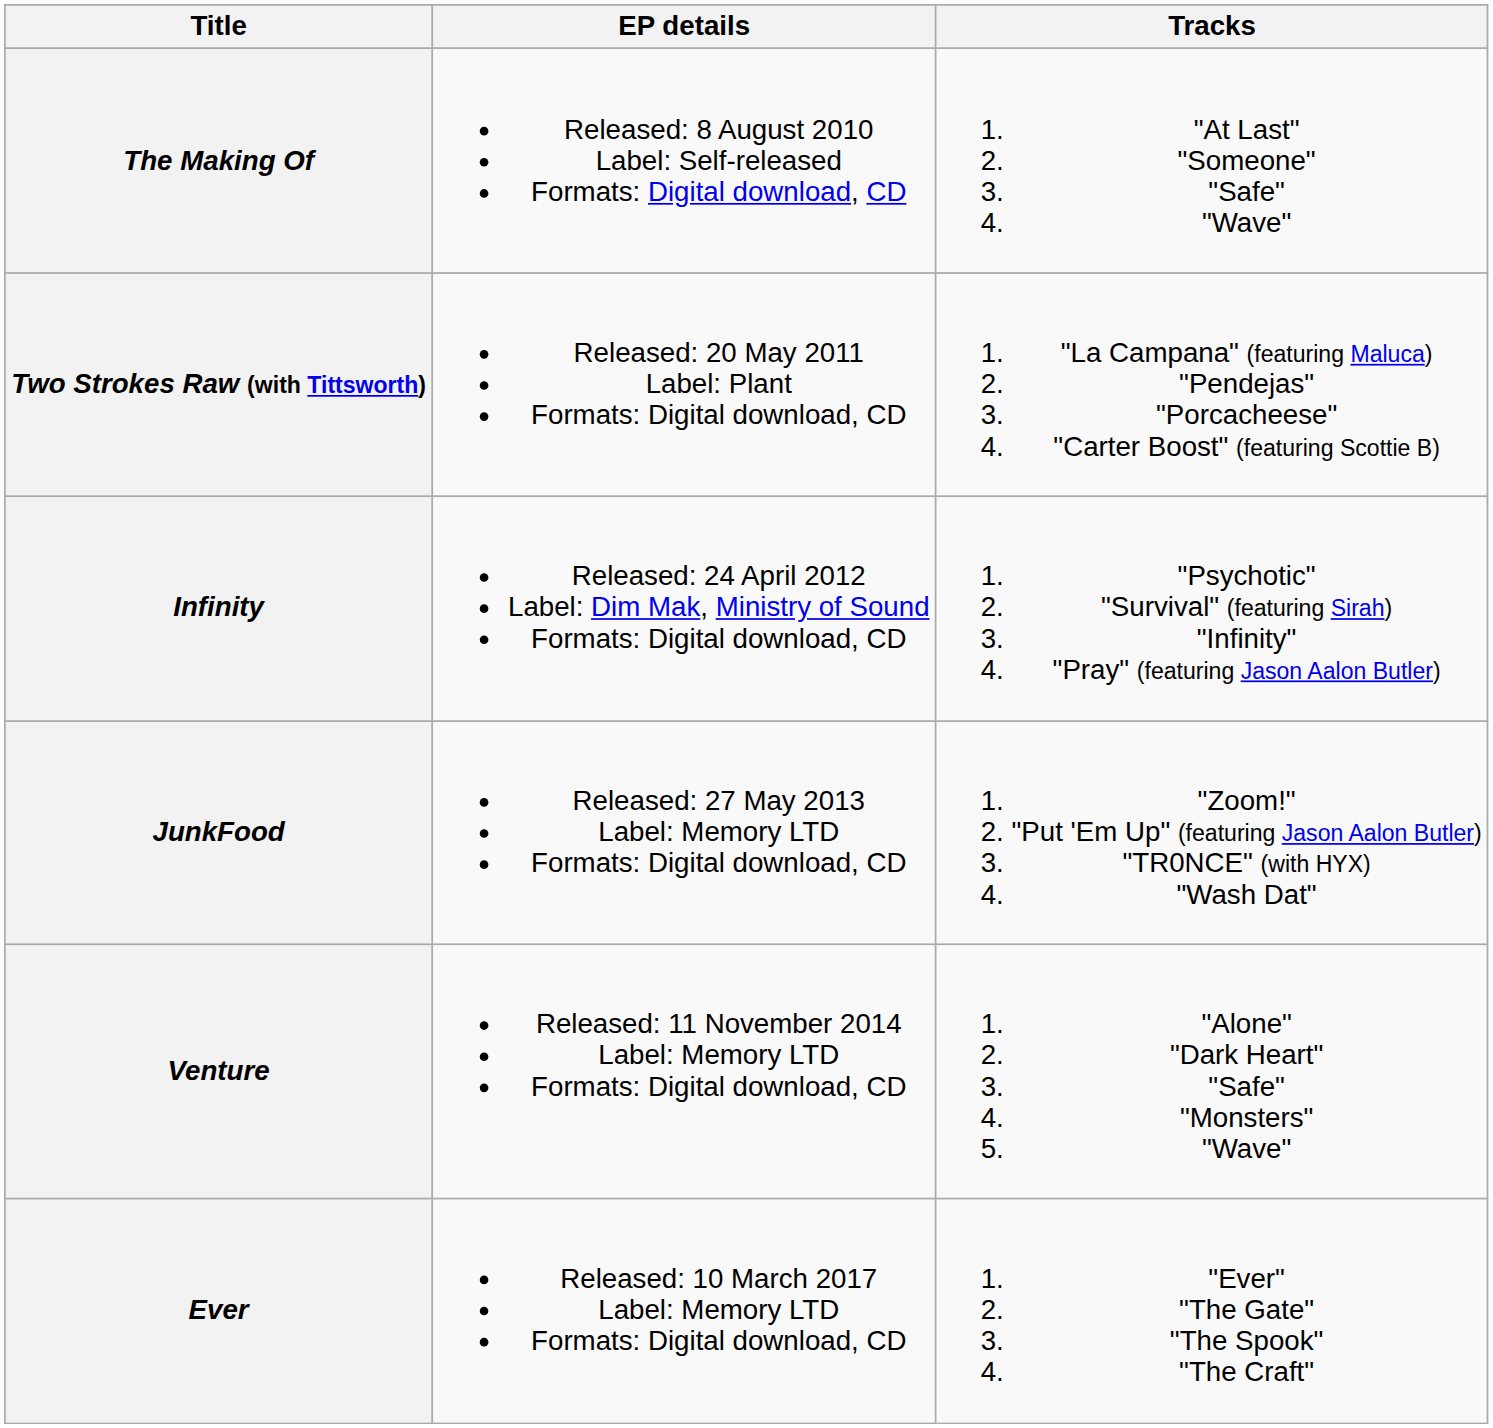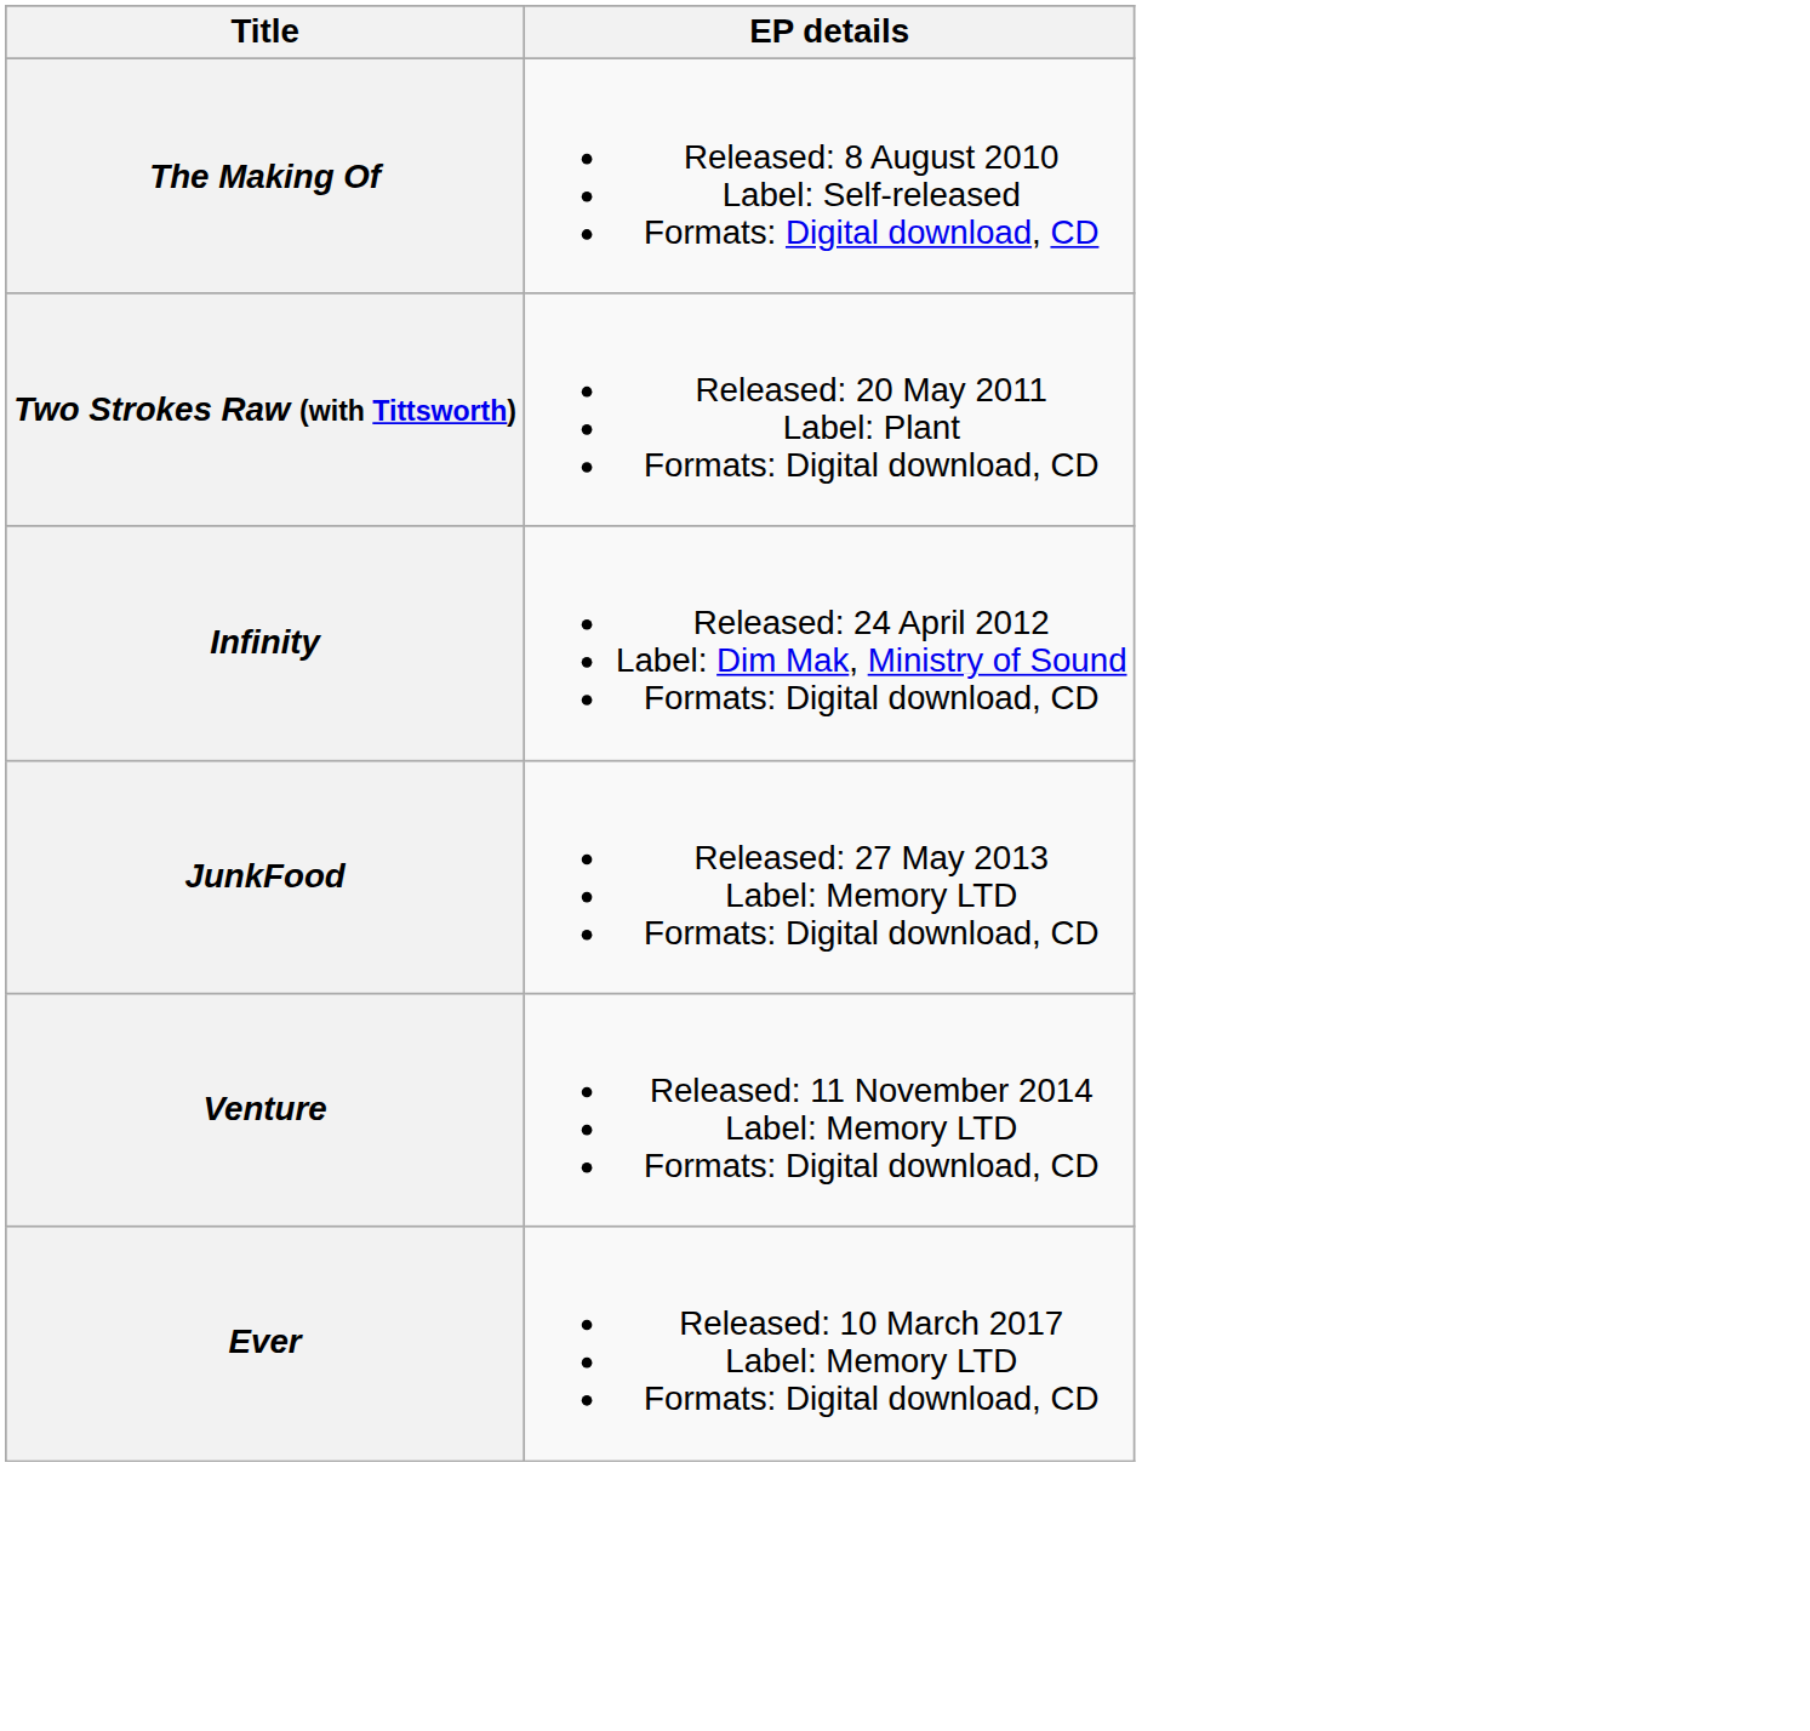- column: Tracks | "At Last" "Someone" "Safe" "Wave" | "La Campana" (featuring Maluca) "Pendejas" "Porcacheese" "Carter Boost" (featuring Scottie B) | "Psychotic" "Survival" (featuring Sirah) "Infinity" "Pray" (featuring Jason Aalon Butler) | "Zoom!" "Put 'Em Up" (featuring Jason Aalon Butler) "TR0NCE" (with HYX) "Wash Dat" | "Alone" "Dark Heart" "Safe" "Monsters" "Wave" | "Ever" "The Gate" "The Spook" "The Craft"
